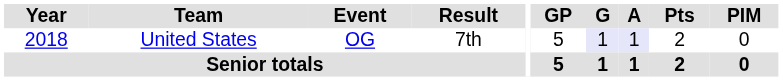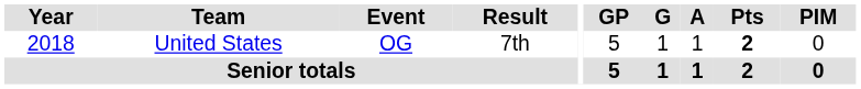United States | G: lavender background -> no background
United States | A: lavender background -> no background
United States | Pts: normal -> bold
